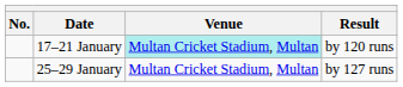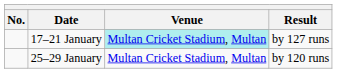17–21 January | Result: by 120 runs -> by 127 runs
25–29 January | Result: by 127 runs -> by 120 runs
